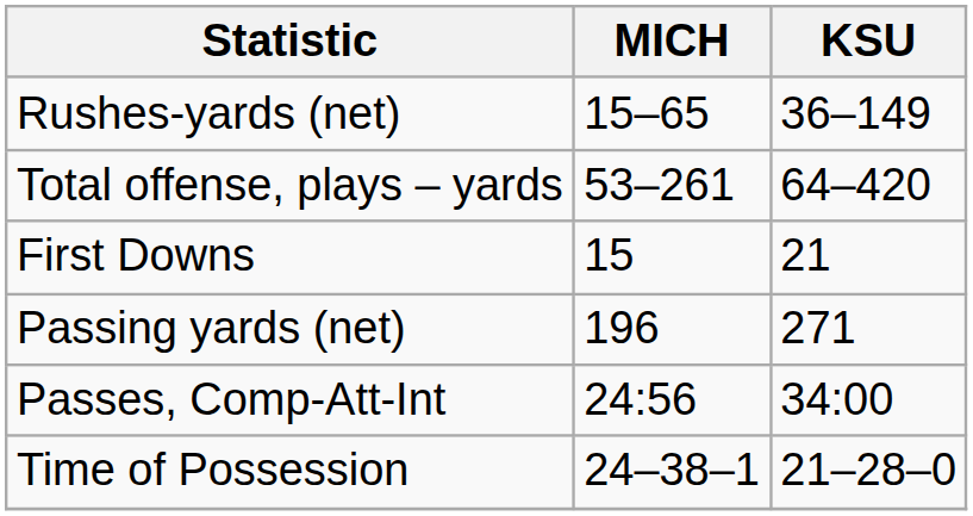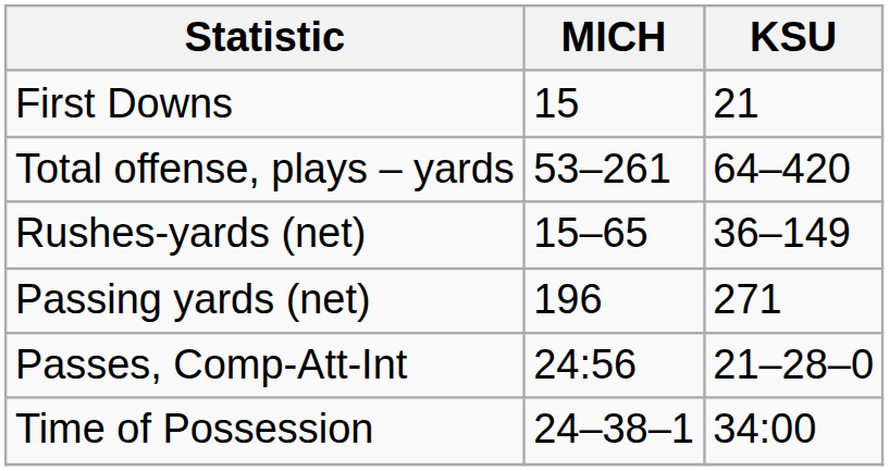rows swapped: First Downs <-> Rushes-yards (net)
Passes, Comp-Att-Int | KSU: 34:00 -> 21–28–0
Time of Possession | KSU: 21–28–0 -> 34:00
